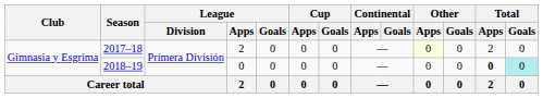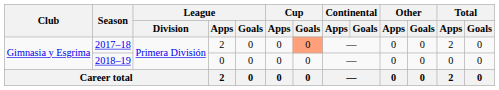2017–18 | Cup / Goals: no background -> lightsalmon background
2017–18 | Other / Apps: lightyellow background -> no background
2018–19 | Total / Apps: bold -> normal
2018–19 | Total / Goals: paleturquoise background -> no background
